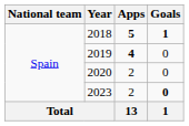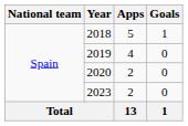2018 | Apps: bold -> normal
2018 | Goals: bold -> normal
2019 | Apps: bold -> normal
2023 | Goals: bold -> normal
